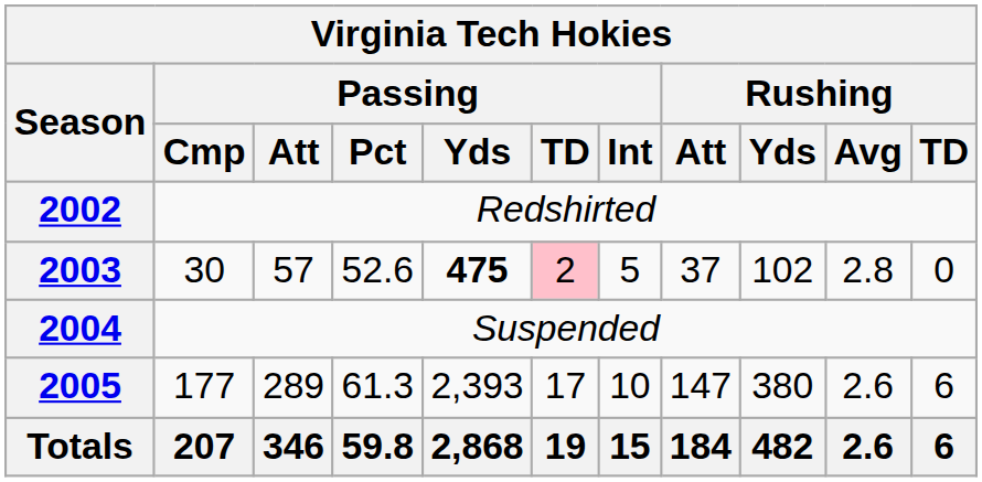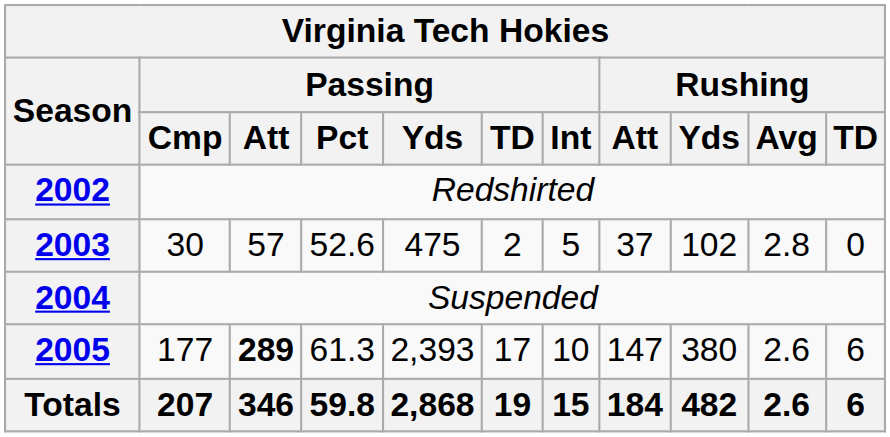2003 | Passing / Yds: bold -> normal
2003 | Passing / TD: pink background -> no background
2005 | Passing / Att: normal -> bold
